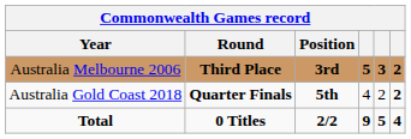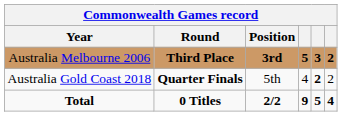Australia Gold Coast 2018 | Position: bold -> normal
Australia Gold Coast 2018 | column 5: normal -> bold
Australia Gold Coast 2018 | column 6: bold -> normal
